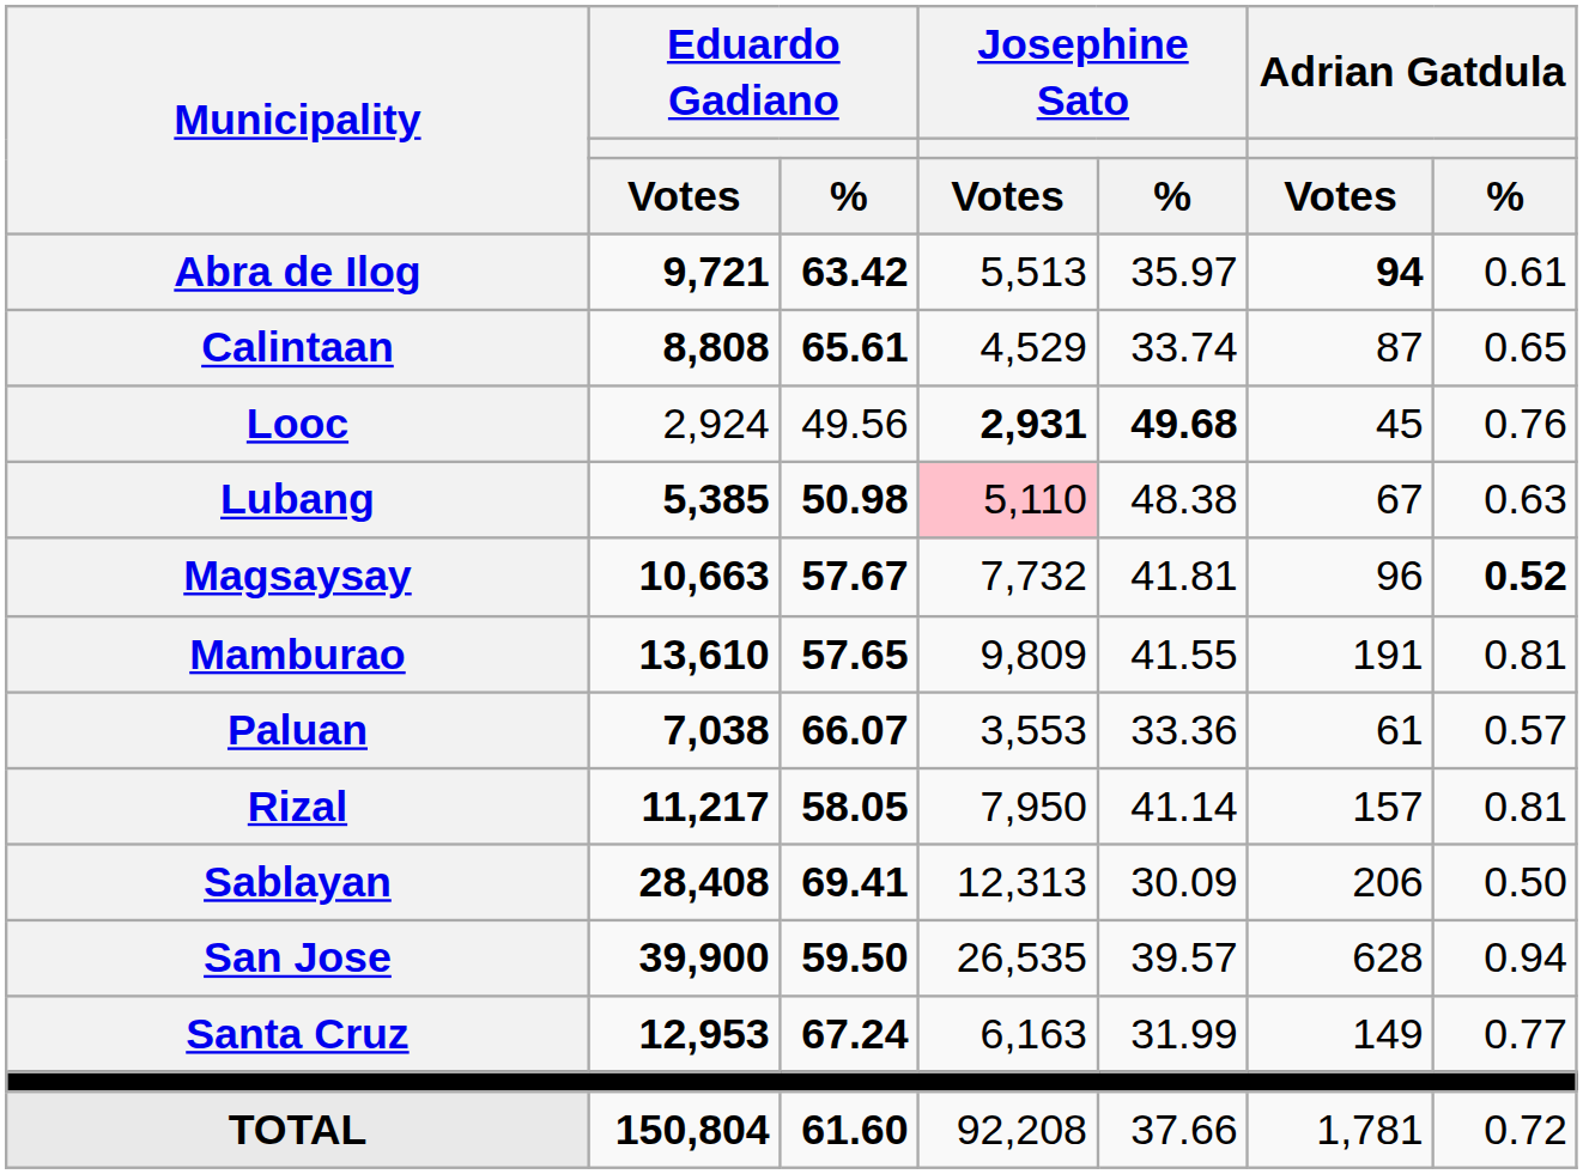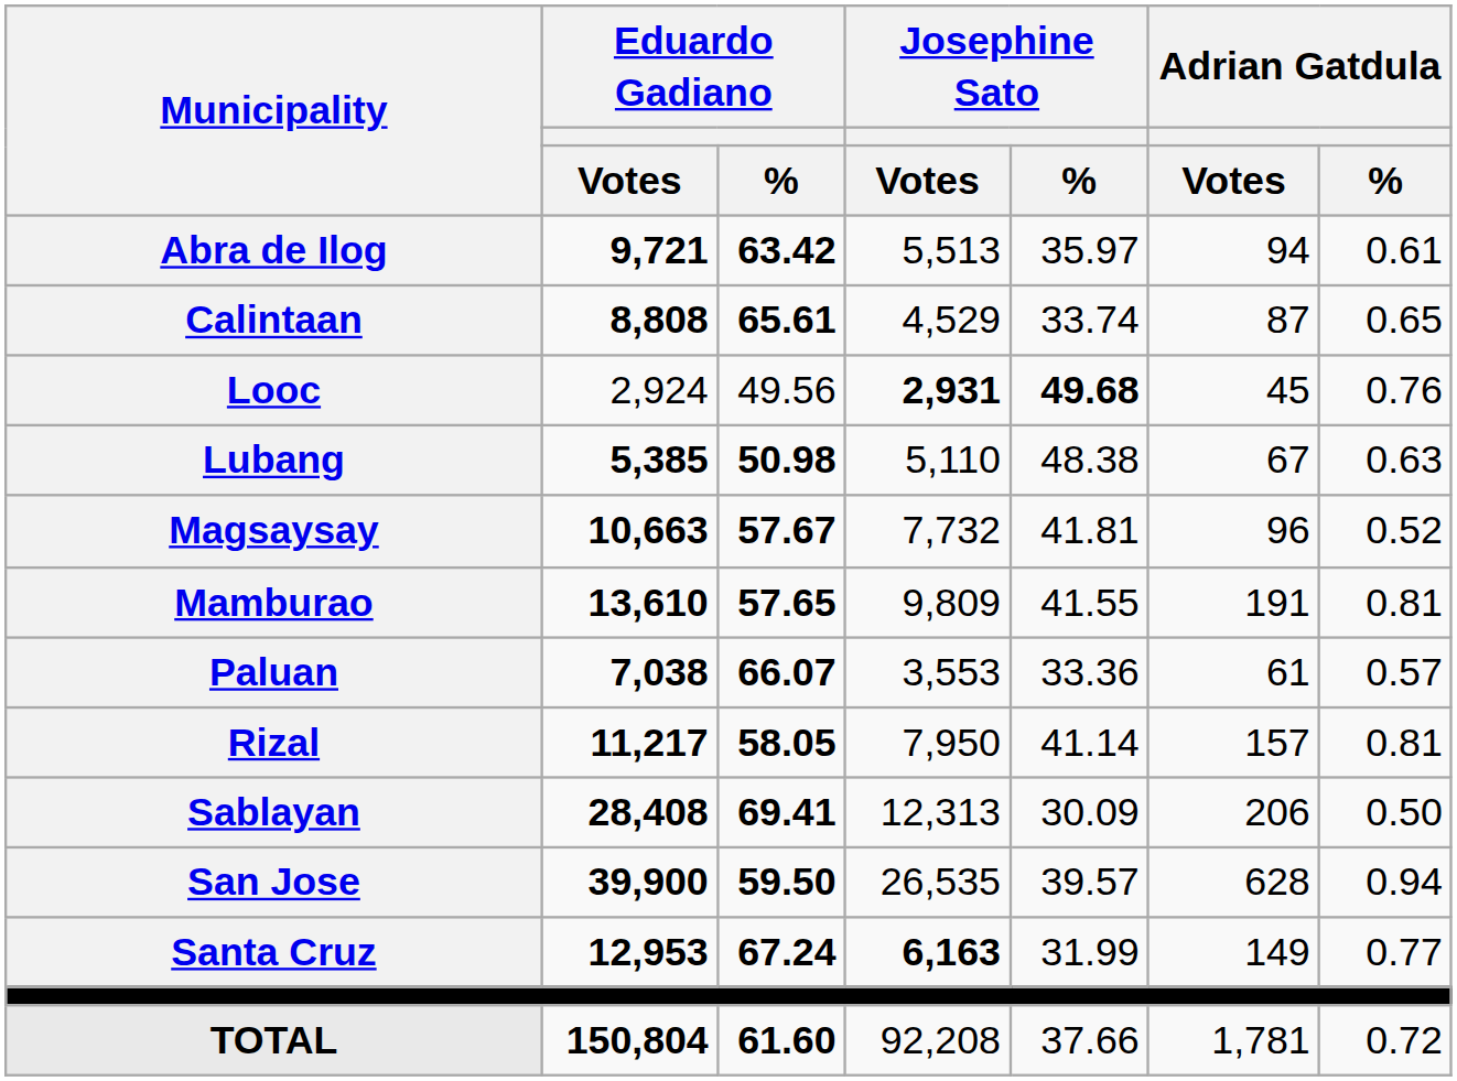Abra de Ilog | Adrian Gatdula / Votes: bold -> normal
Lubang | Josephine Sato / Votes: pink background -> no background
Magsaysay | Adrian Gatdula / %: bold -> normal
Santa Cruz | Josephine Sato / Votes: normal -> bold
